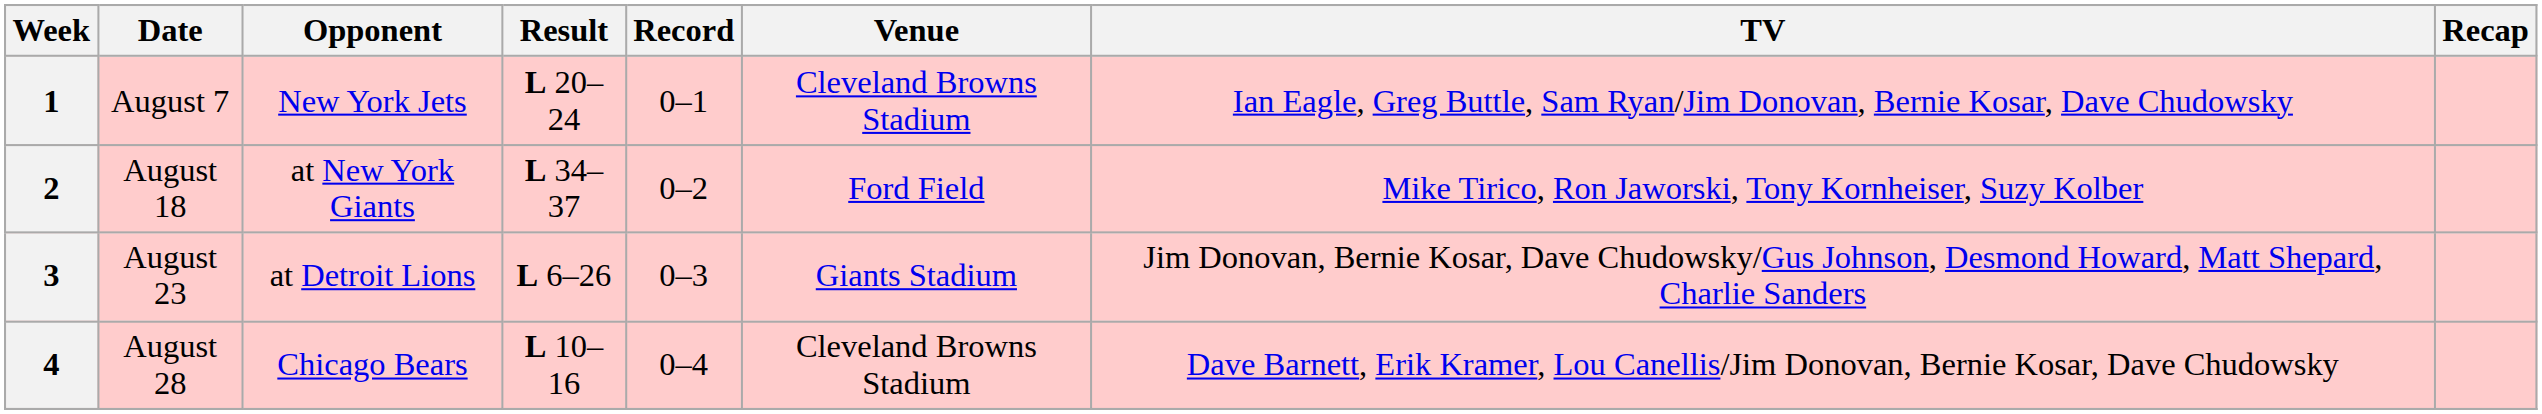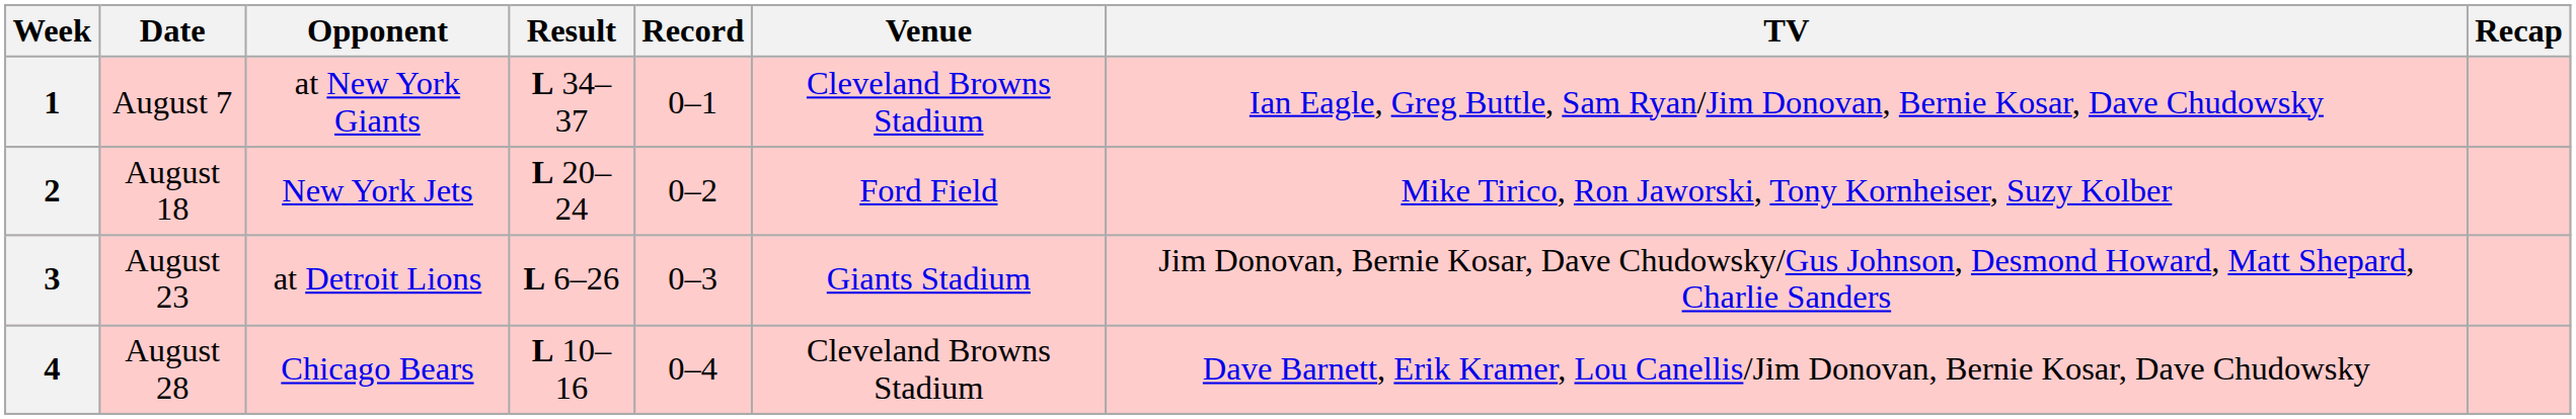1 | Opponent: New York Jets -> at New York Giants
1 | Result: L 20–24 -> L 34–37
2 | Opponent: at New York Giants -> New York Jets
2 | Result: L 34–37 -> L 20–24
